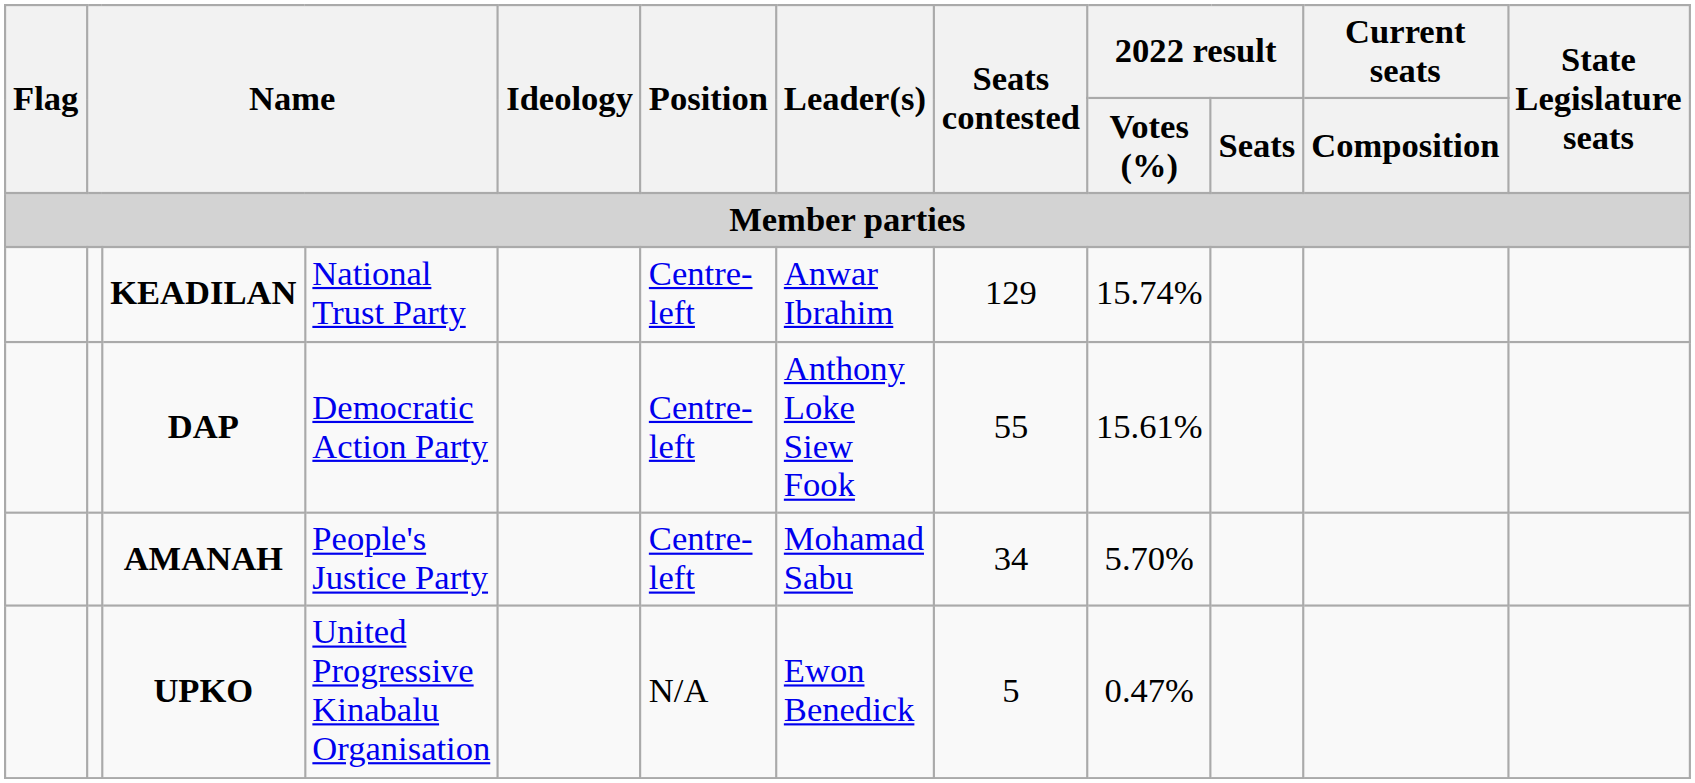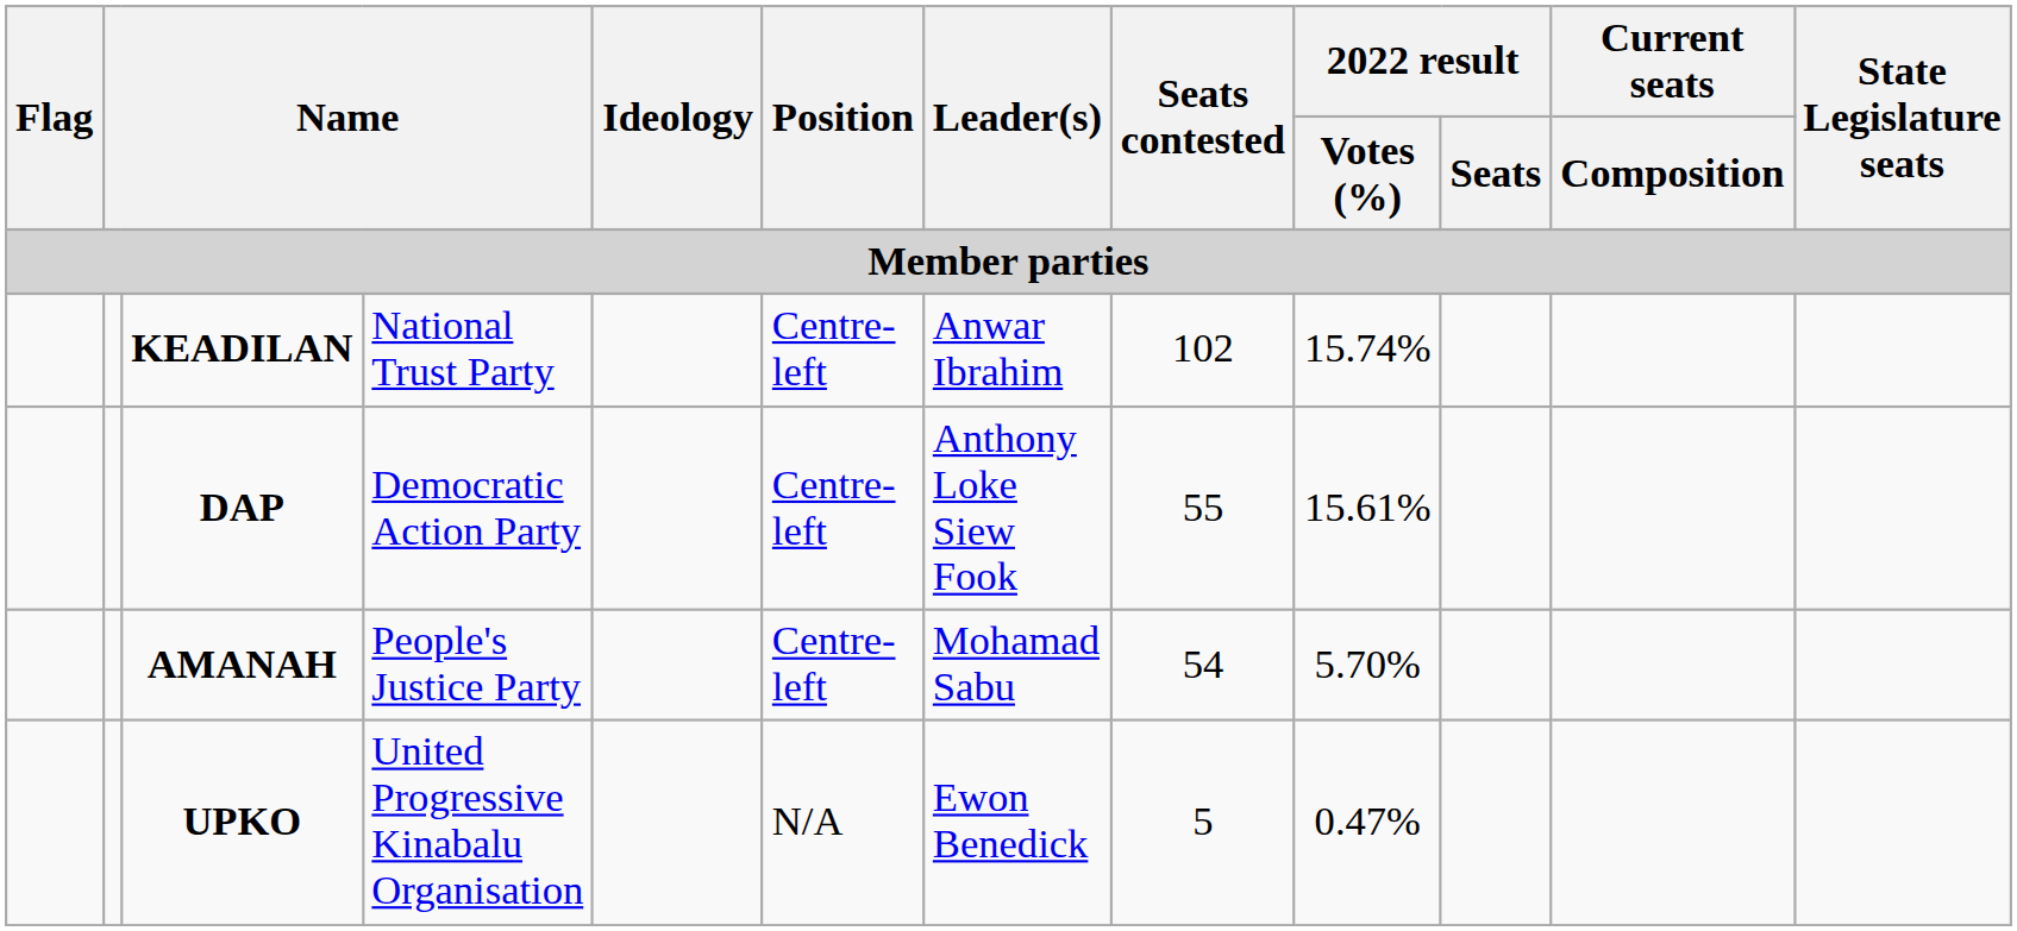KEADILAN | Seats contested: 129 -> 102
AMANAH | Seats contested: 34 -> 54
